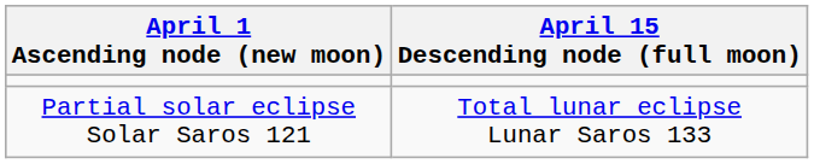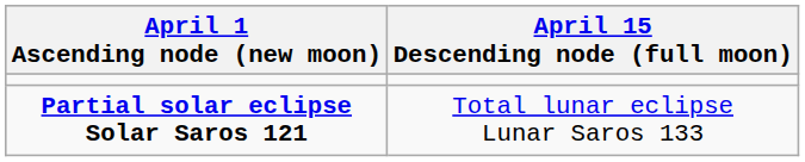row 3 | April 1 Ascending node (new moon): normal -> bold
